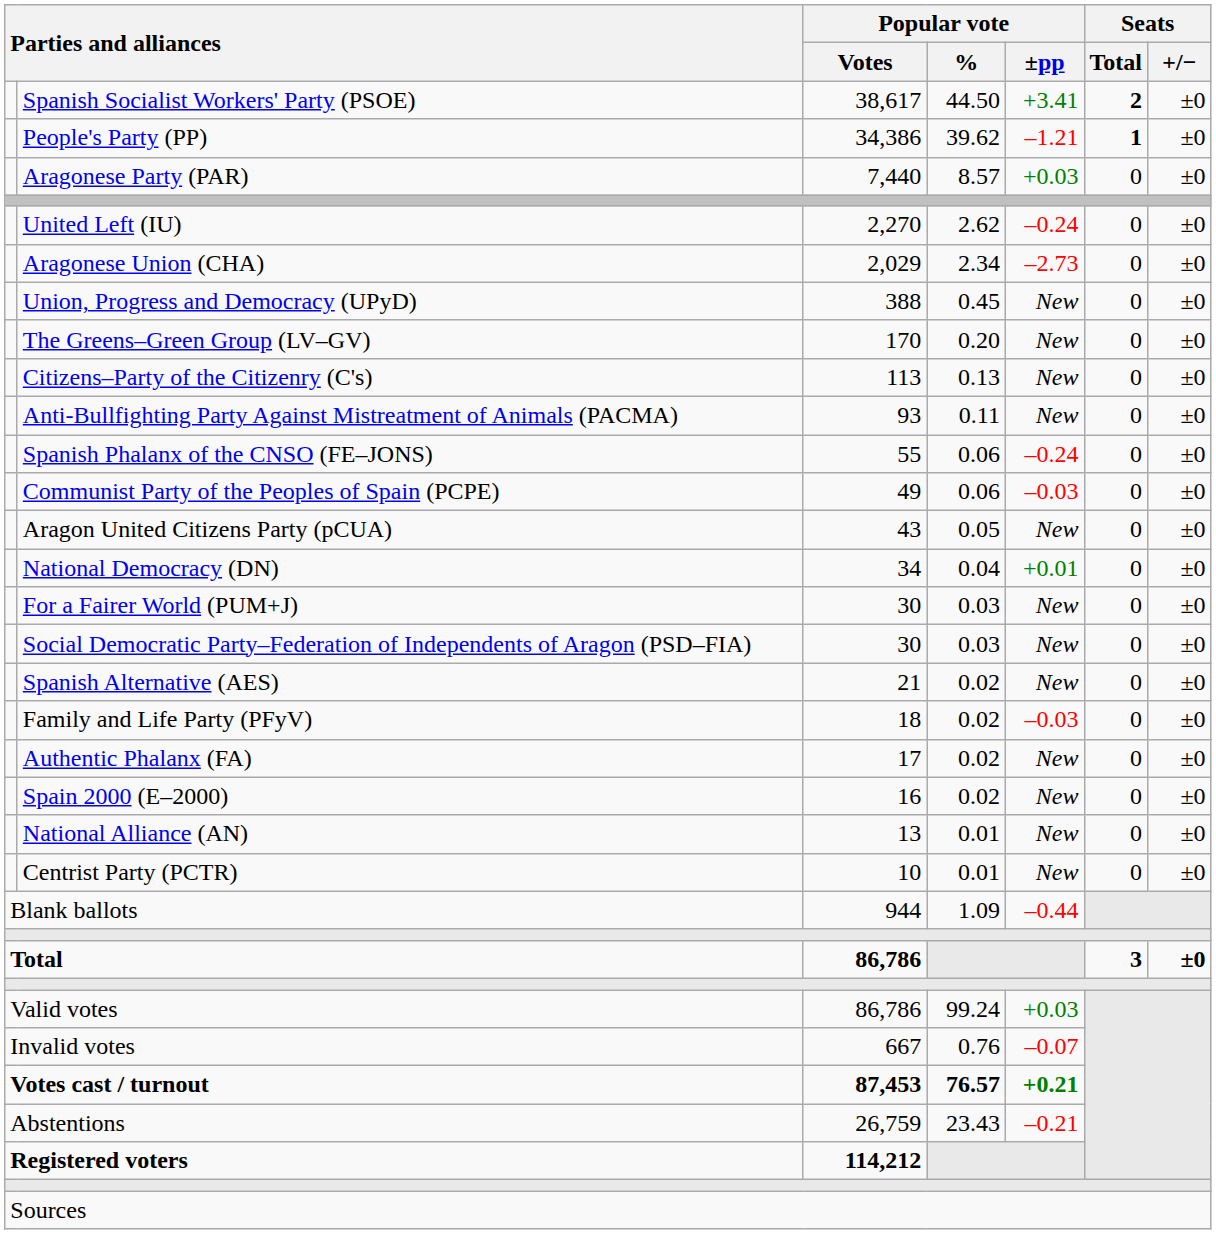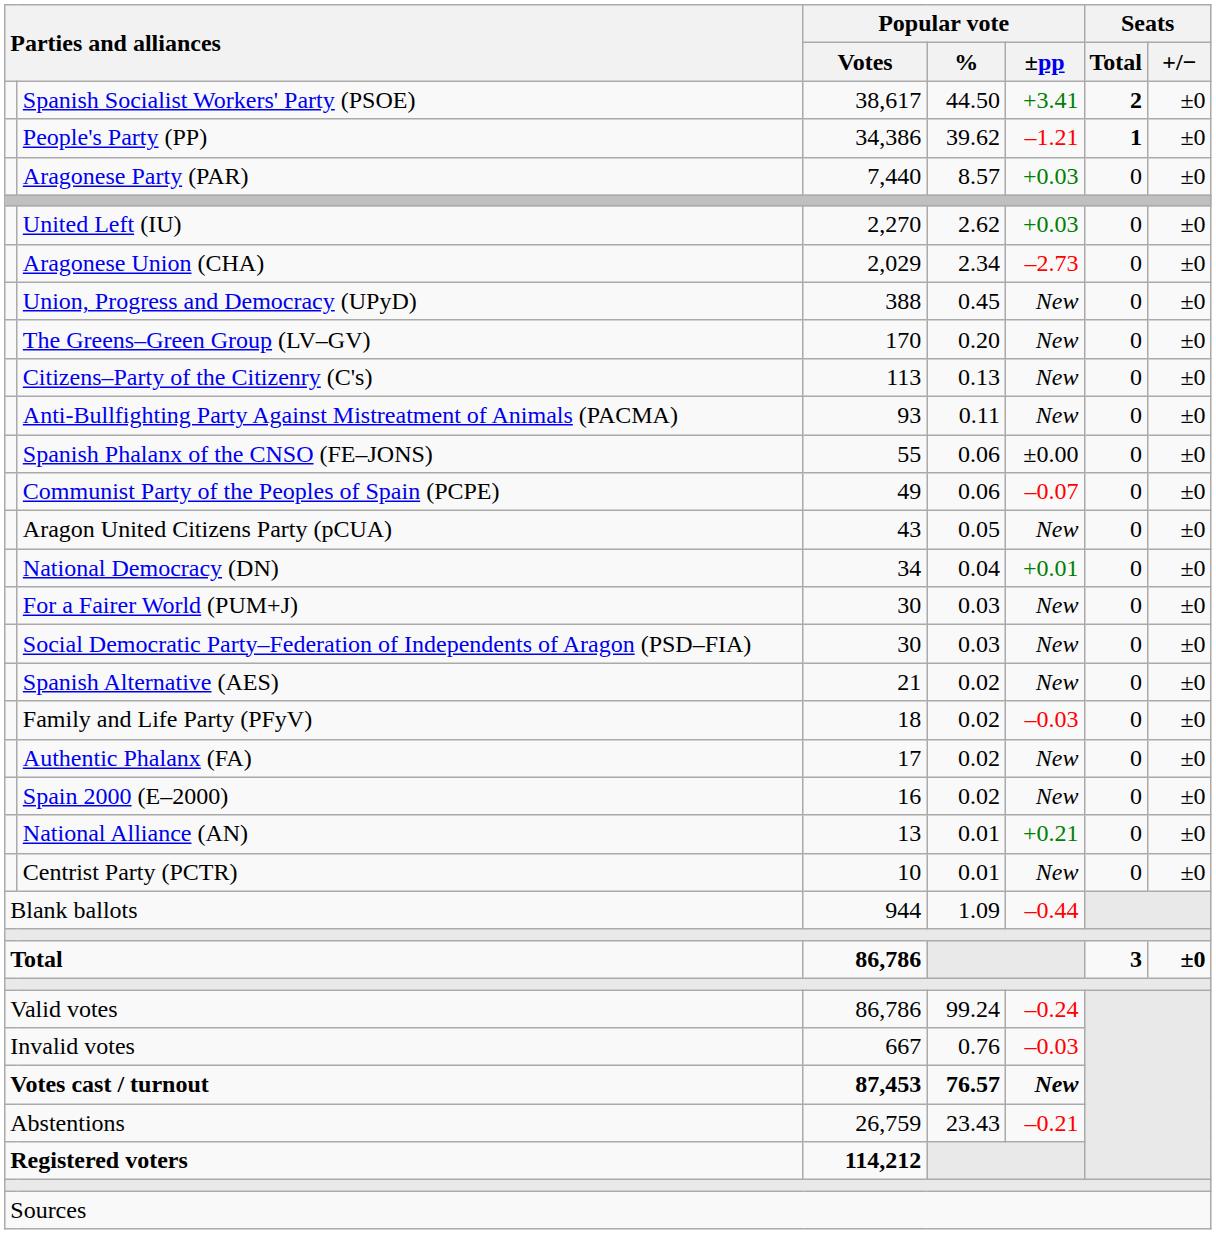United Left (IU) | Popular vote / ±pp: –0.24 -> +0.03
Spanish Phalanx of the CNSO (FE–JONS) | Popular vote / ±pp: –0.24 -> ±0.00
Communist Party of the Peoples of Spain (PCPE) | Popular vote / ±pp: –0.03 -> –0.07
National Alliance (AN) | Popular vote / ±pp: New -> +0.21
Valid votes | Popular vote / ±pp: +0.03 -> –0.24
Invalid votes | Popular vote / ±pp: –0.07 -> –0.03
Votes cast / turnout | Popular vote / ±pp: +0.21 -> New
